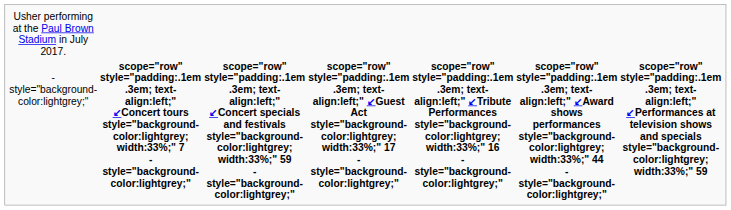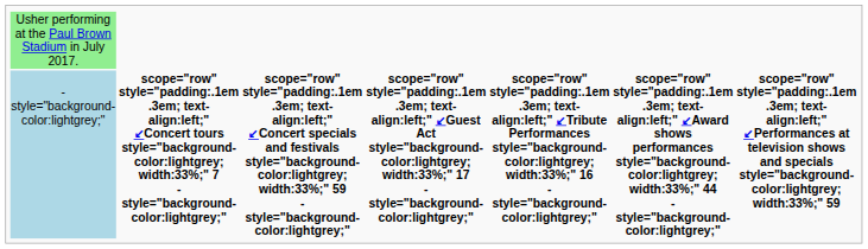Usher performing at the Paul Brown Stadium in July 2017. | column 1: no background -> lightgreen background
- style="background-color:lightgrey;" | column 1: no background -> lightblue background
